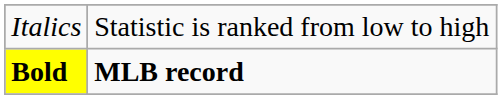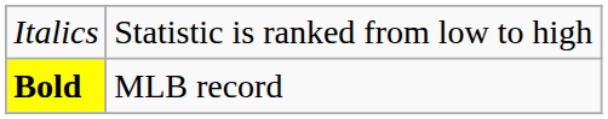Bold | column 2: bold -> normal
